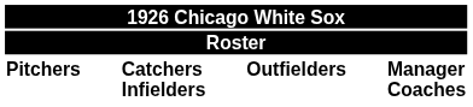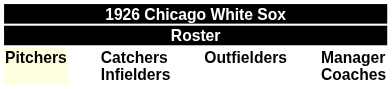Pitchers | column 1: no background -> lightyellow background
